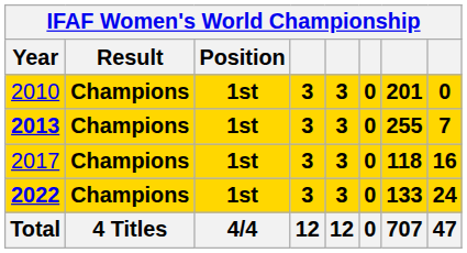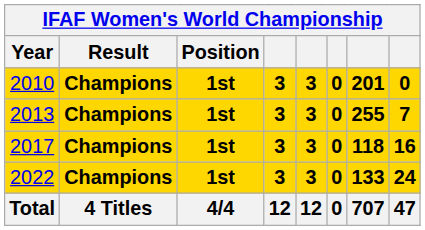2013 | Year: bold -> normal
2022 | Year: bold -> normal
